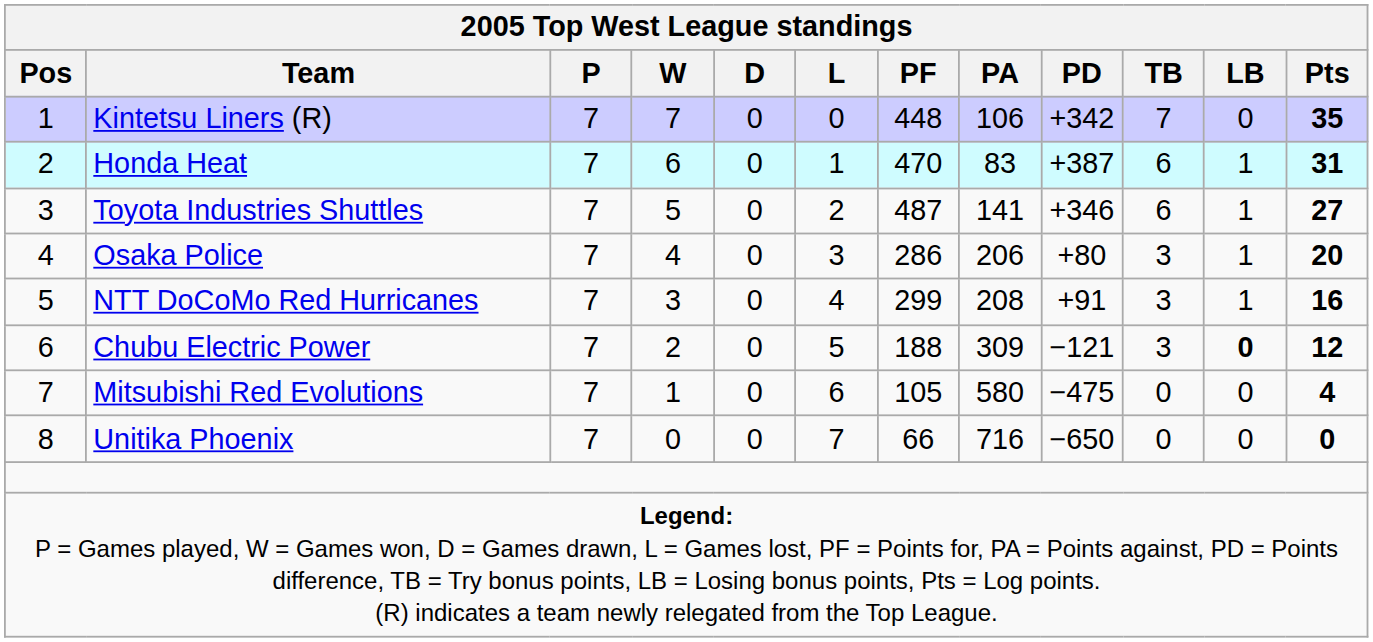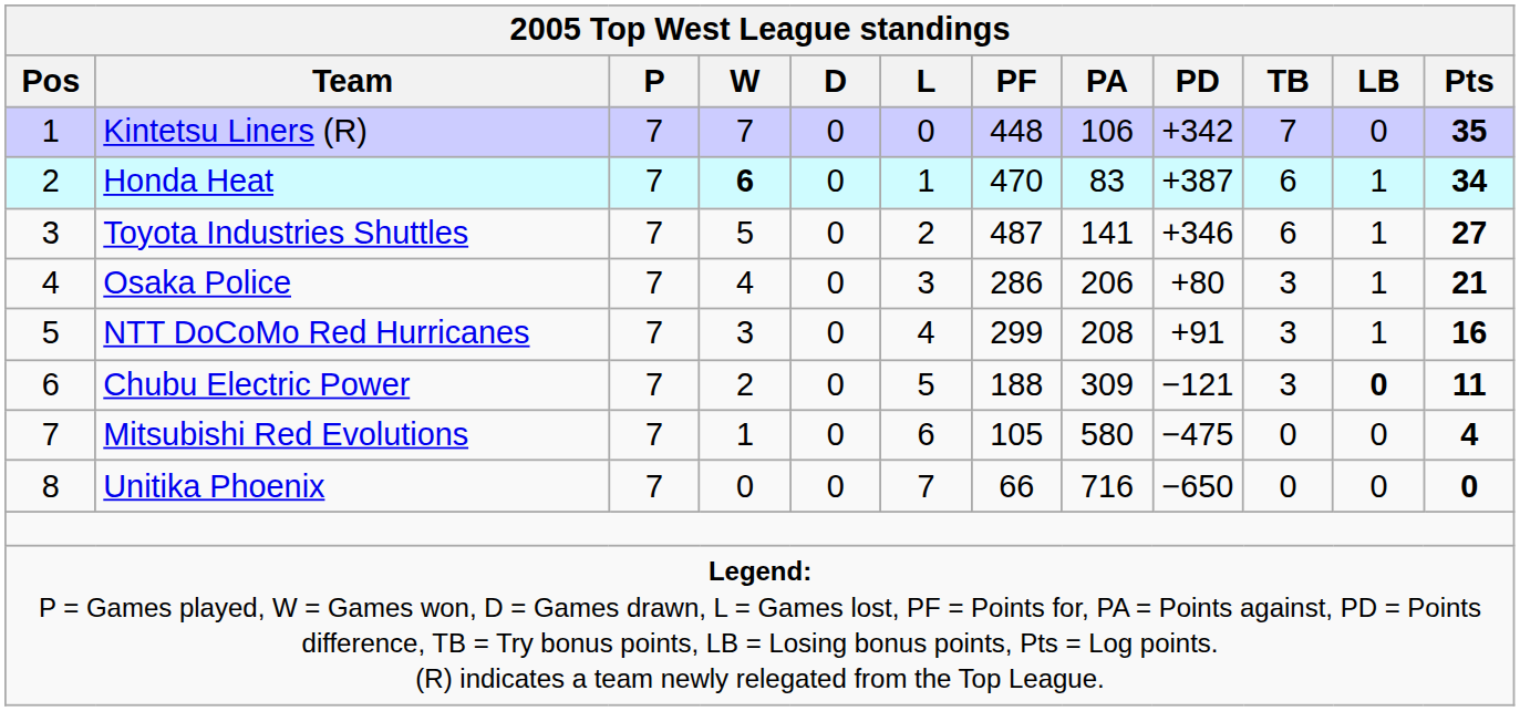Honda Heat | W: normal -> bold
Honda Heat | Pts: 31 -> 34
Osaka Police | Pts: 20 -> 21
Chubu Electric Power | Pts: 12 -> 11
